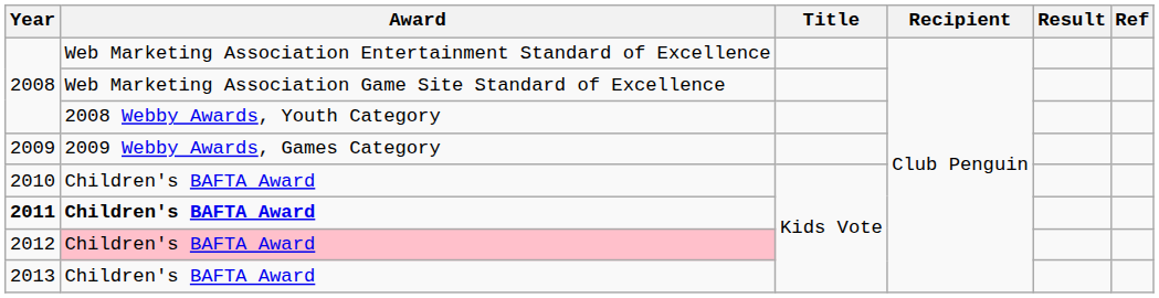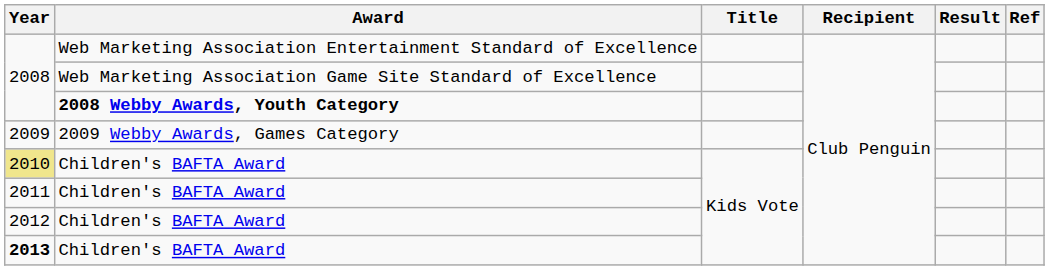2008 / 2008 Webby Awards, Youth Category | Award: normal -> bold
2010 | Year: no background -> khaki background
2011 | Year: bold -> normal
2011 | Award: bold -> normal
2012 | Award: pink background -> no background
2013 | Year: normal -> bold
